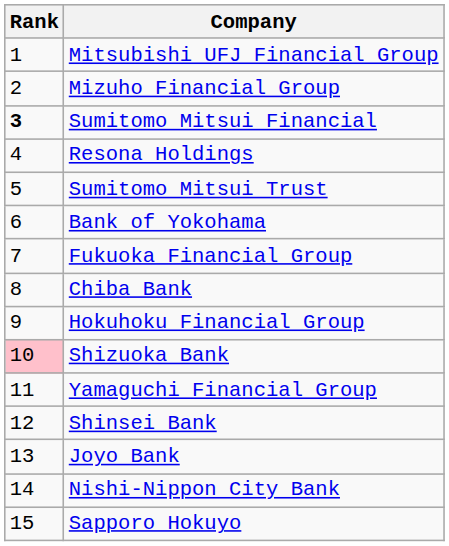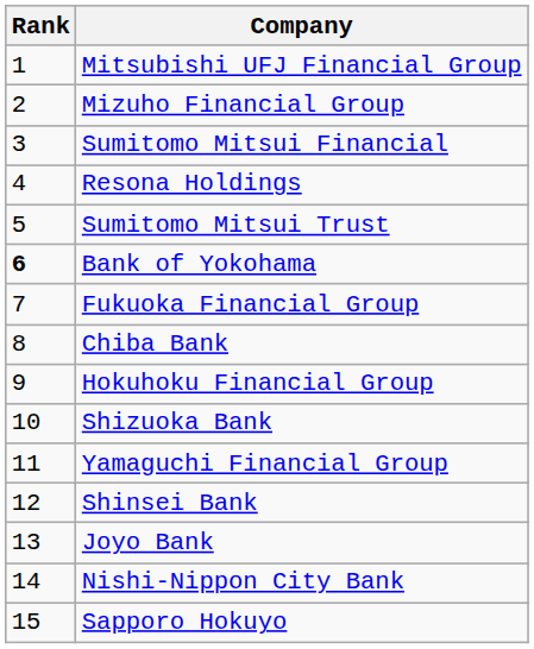Sumitomo Mitsui Financial | Rank: bold -> normal
Bank of Yokohama | Rank: normal -> bold
Shizuoka Bank | Rank: pink background -> no background
